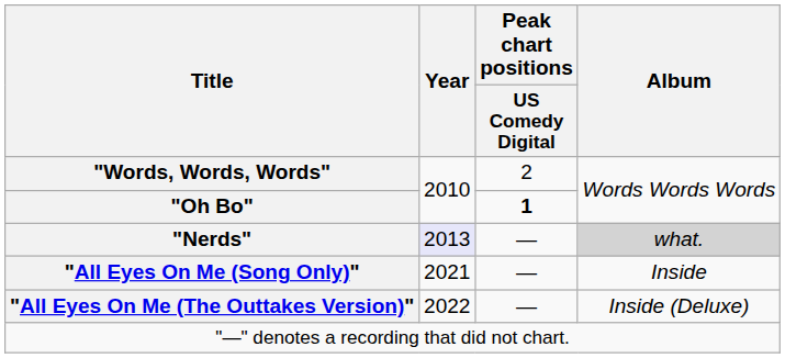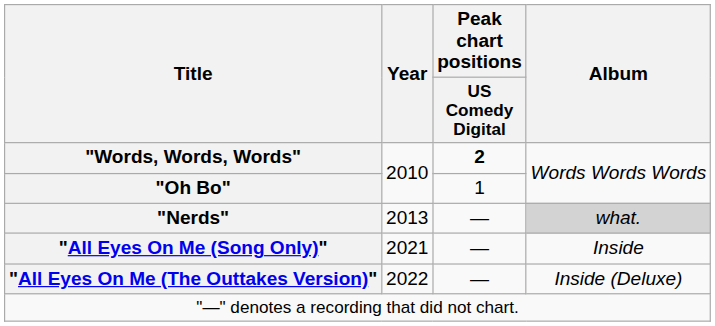"Words, Words, Words" | Peak chart positions / US Comedy Digital: normal -> bold
"Oh Bo" | Peak chart positions / US Comedy Digital: bold -> normal
"Nerds" | Year: lavender background -> no background
